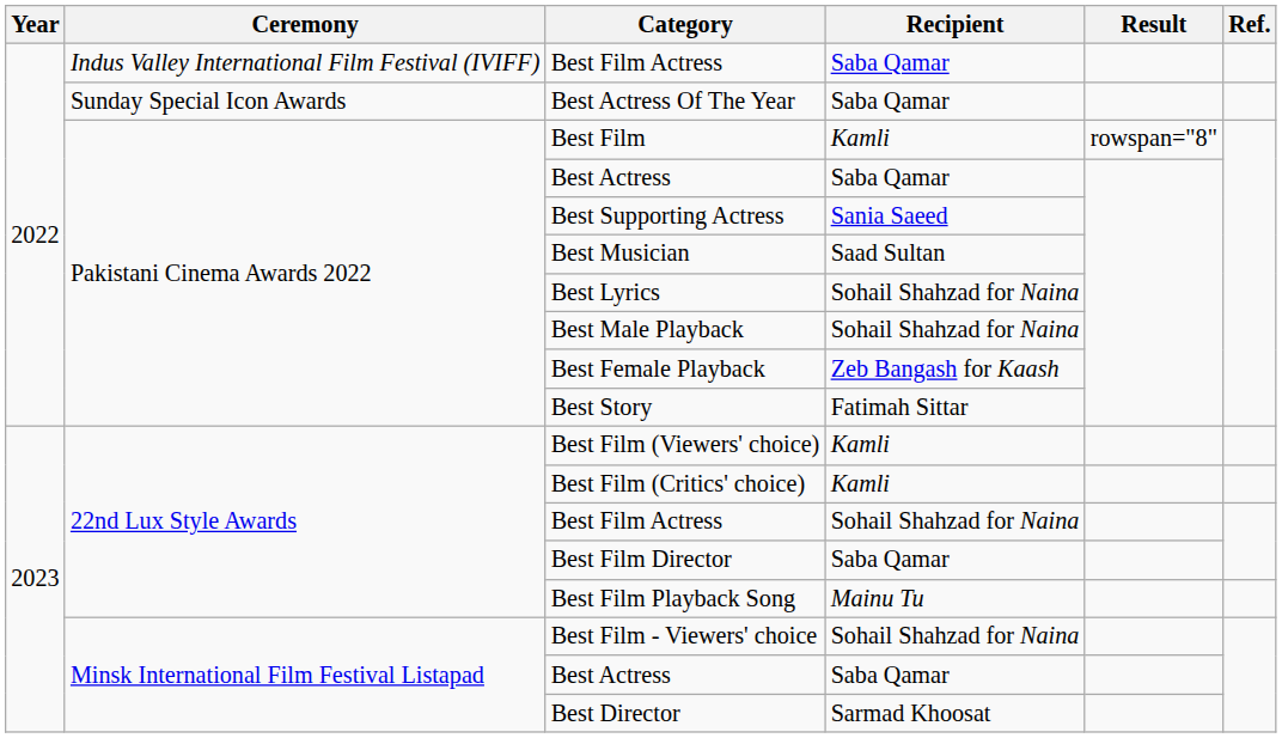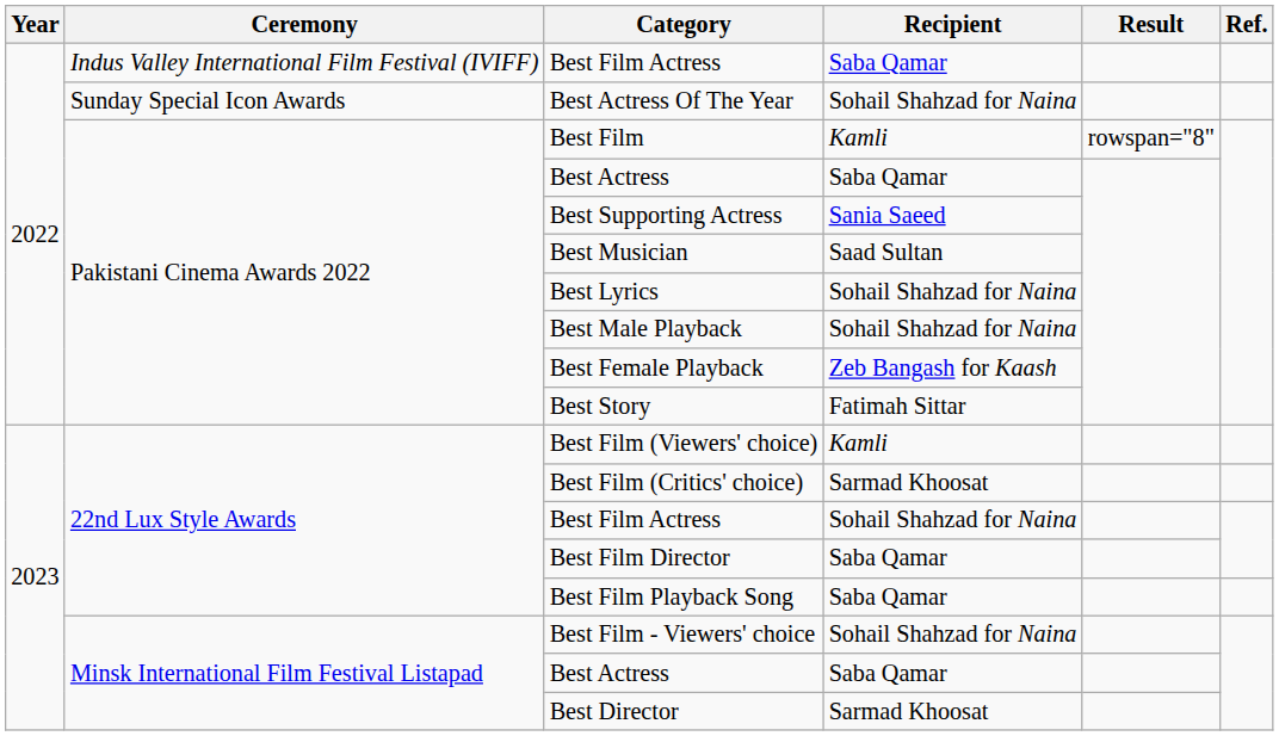Best Actress Of The Year | Recipient: Saba Qamar -> Sohail Shahzad for Naina
Best Film (Critics' choice) | Recipient: Kamli -> Sarmad Khoosat
Best Film Playback Song | Recipient: Mainu Tu -> Saba Qamar
